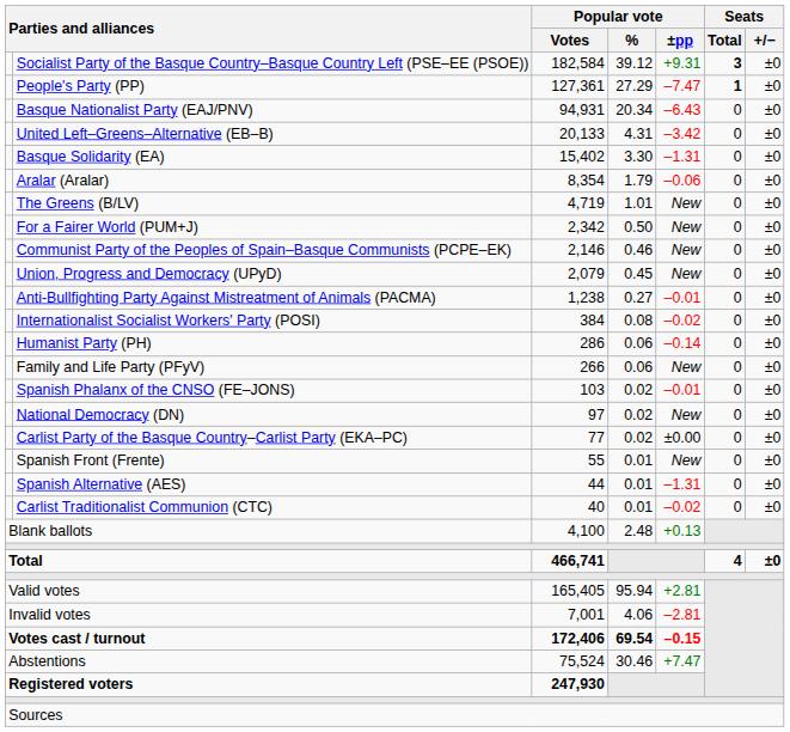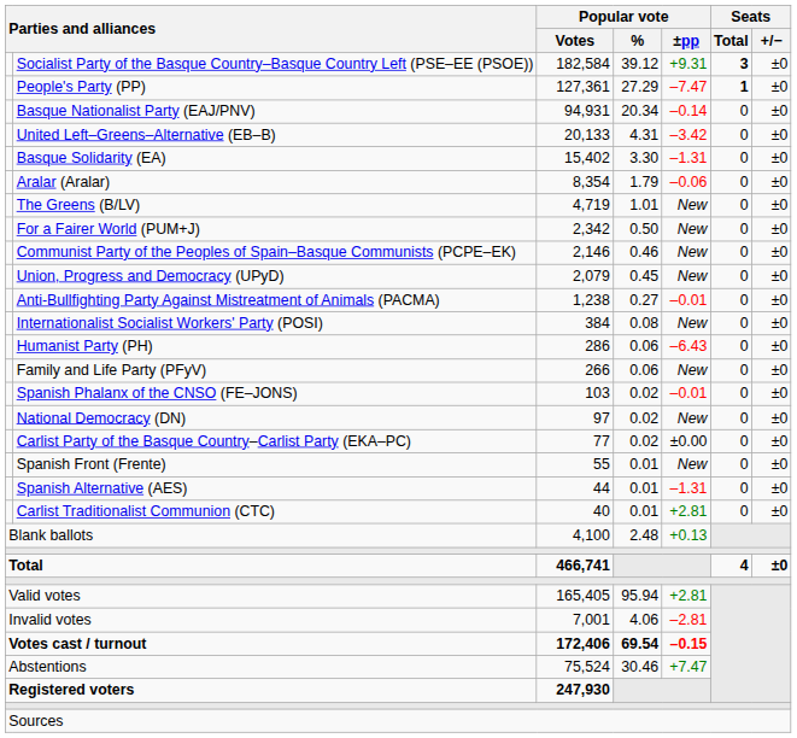Basque Nationalist Party (EAJ/PNV) | Popular vote / ±pp: –6.43 -> –0.14
Internationalist Socialist Workers' Party (POSI) | Popular vote / ±pp: –0.02 -> New
Humanist Party (PH) | Popular vote / ±pp: –0.14 -> –6.43
Carlist Traditionalist Communion (CTC) | Popular vote / ±pp: –0.02 -> +2.81
